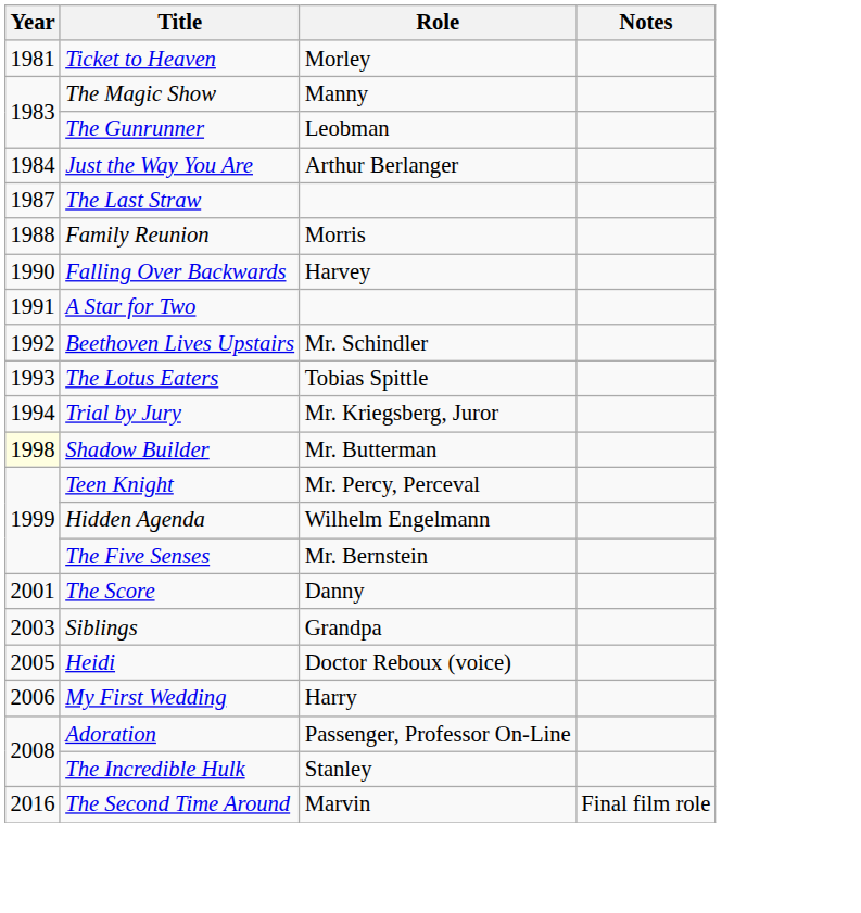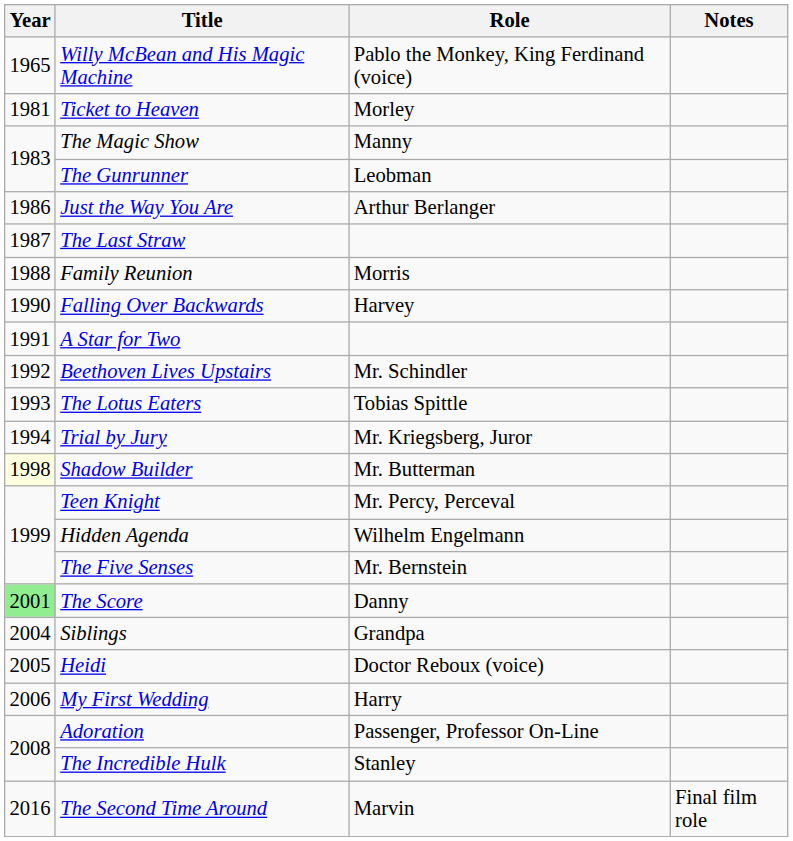+ row: 1965 | Willy McBean and His Magic Machine | Pablo the Monkey, King Ferdinand (voice)
Just the Way You Are | Year: 1984 -> 1986
The Score | Year: no background -> lightgreen background
Siblings | Year: 2003 -> 2004
